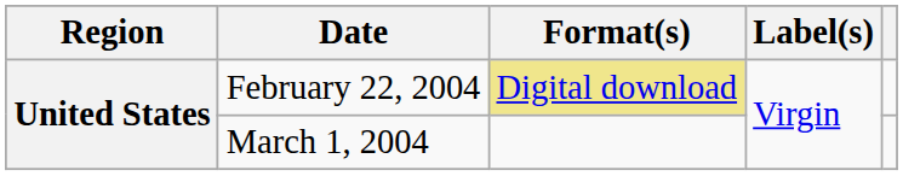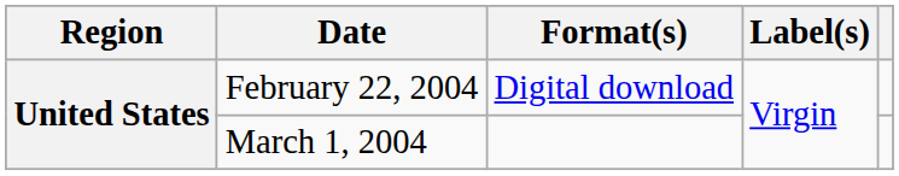February 22, 2004 | Format(s): khaki background -> no background
